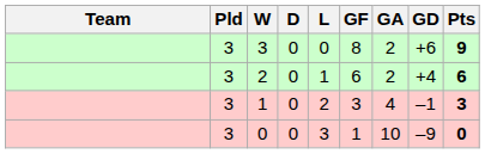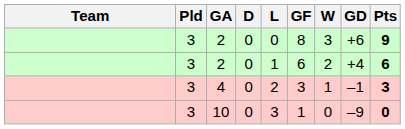columns swapped: W <-> GA
